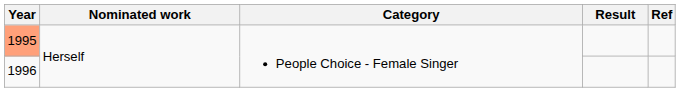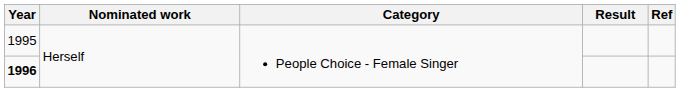1995 | Year: lightsalmon background -> no background
1996 | Year: normal -> bold
